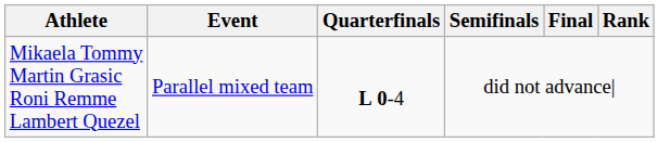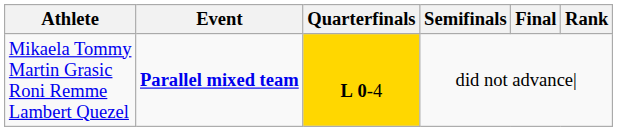Mikaela Tommy Martin Grasic Roni Remme Lambert Quezel | Event: normal -> bold
Mikaela Tommy Martin Grasic Roni Remme Lambert Quezel | Quarterfinals: no background -> gold background
